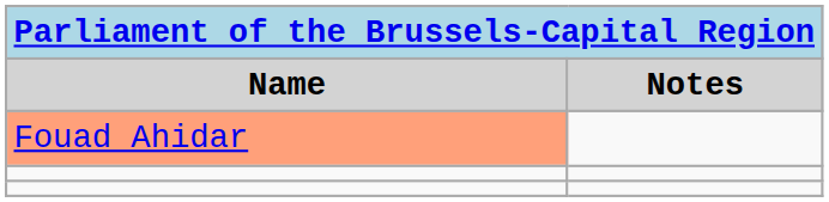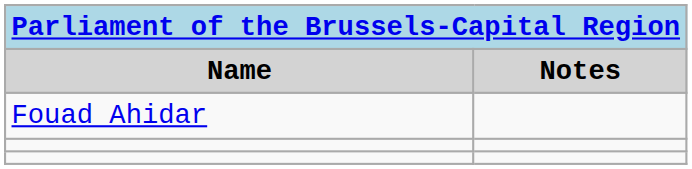Fouad Ahidar | Name: lightsalmon background -> no background
